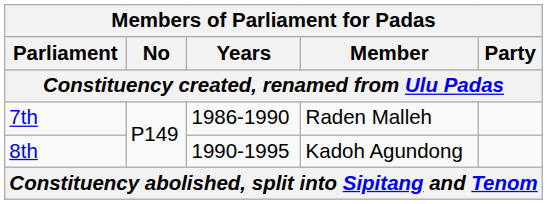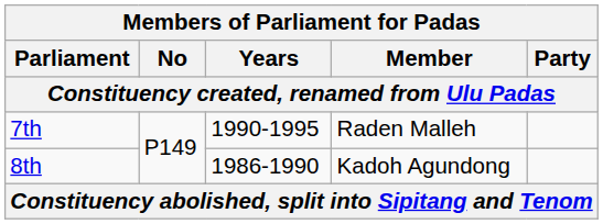7th | Years: 1986-1990 -> 1990-1995
8th | Years: 1990-1995 -> 1986-1990
